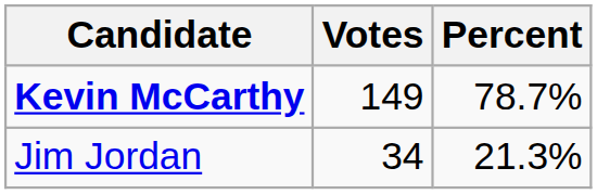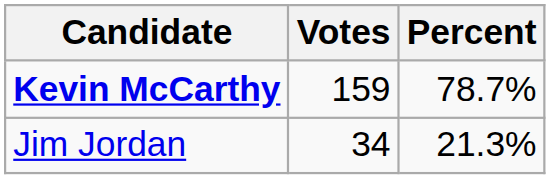Kevin McCarthy | Votes: 149 -> 159
